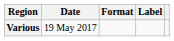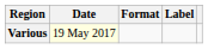Various | Date: no background -> lightyellow background
